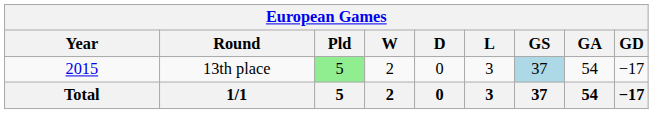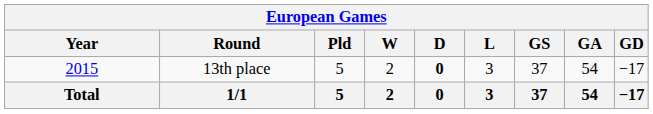13th place | Pld: lightgreen background -> no background
13th place | D: normal -> bold
13th place | GS: lightblue background -> no background
